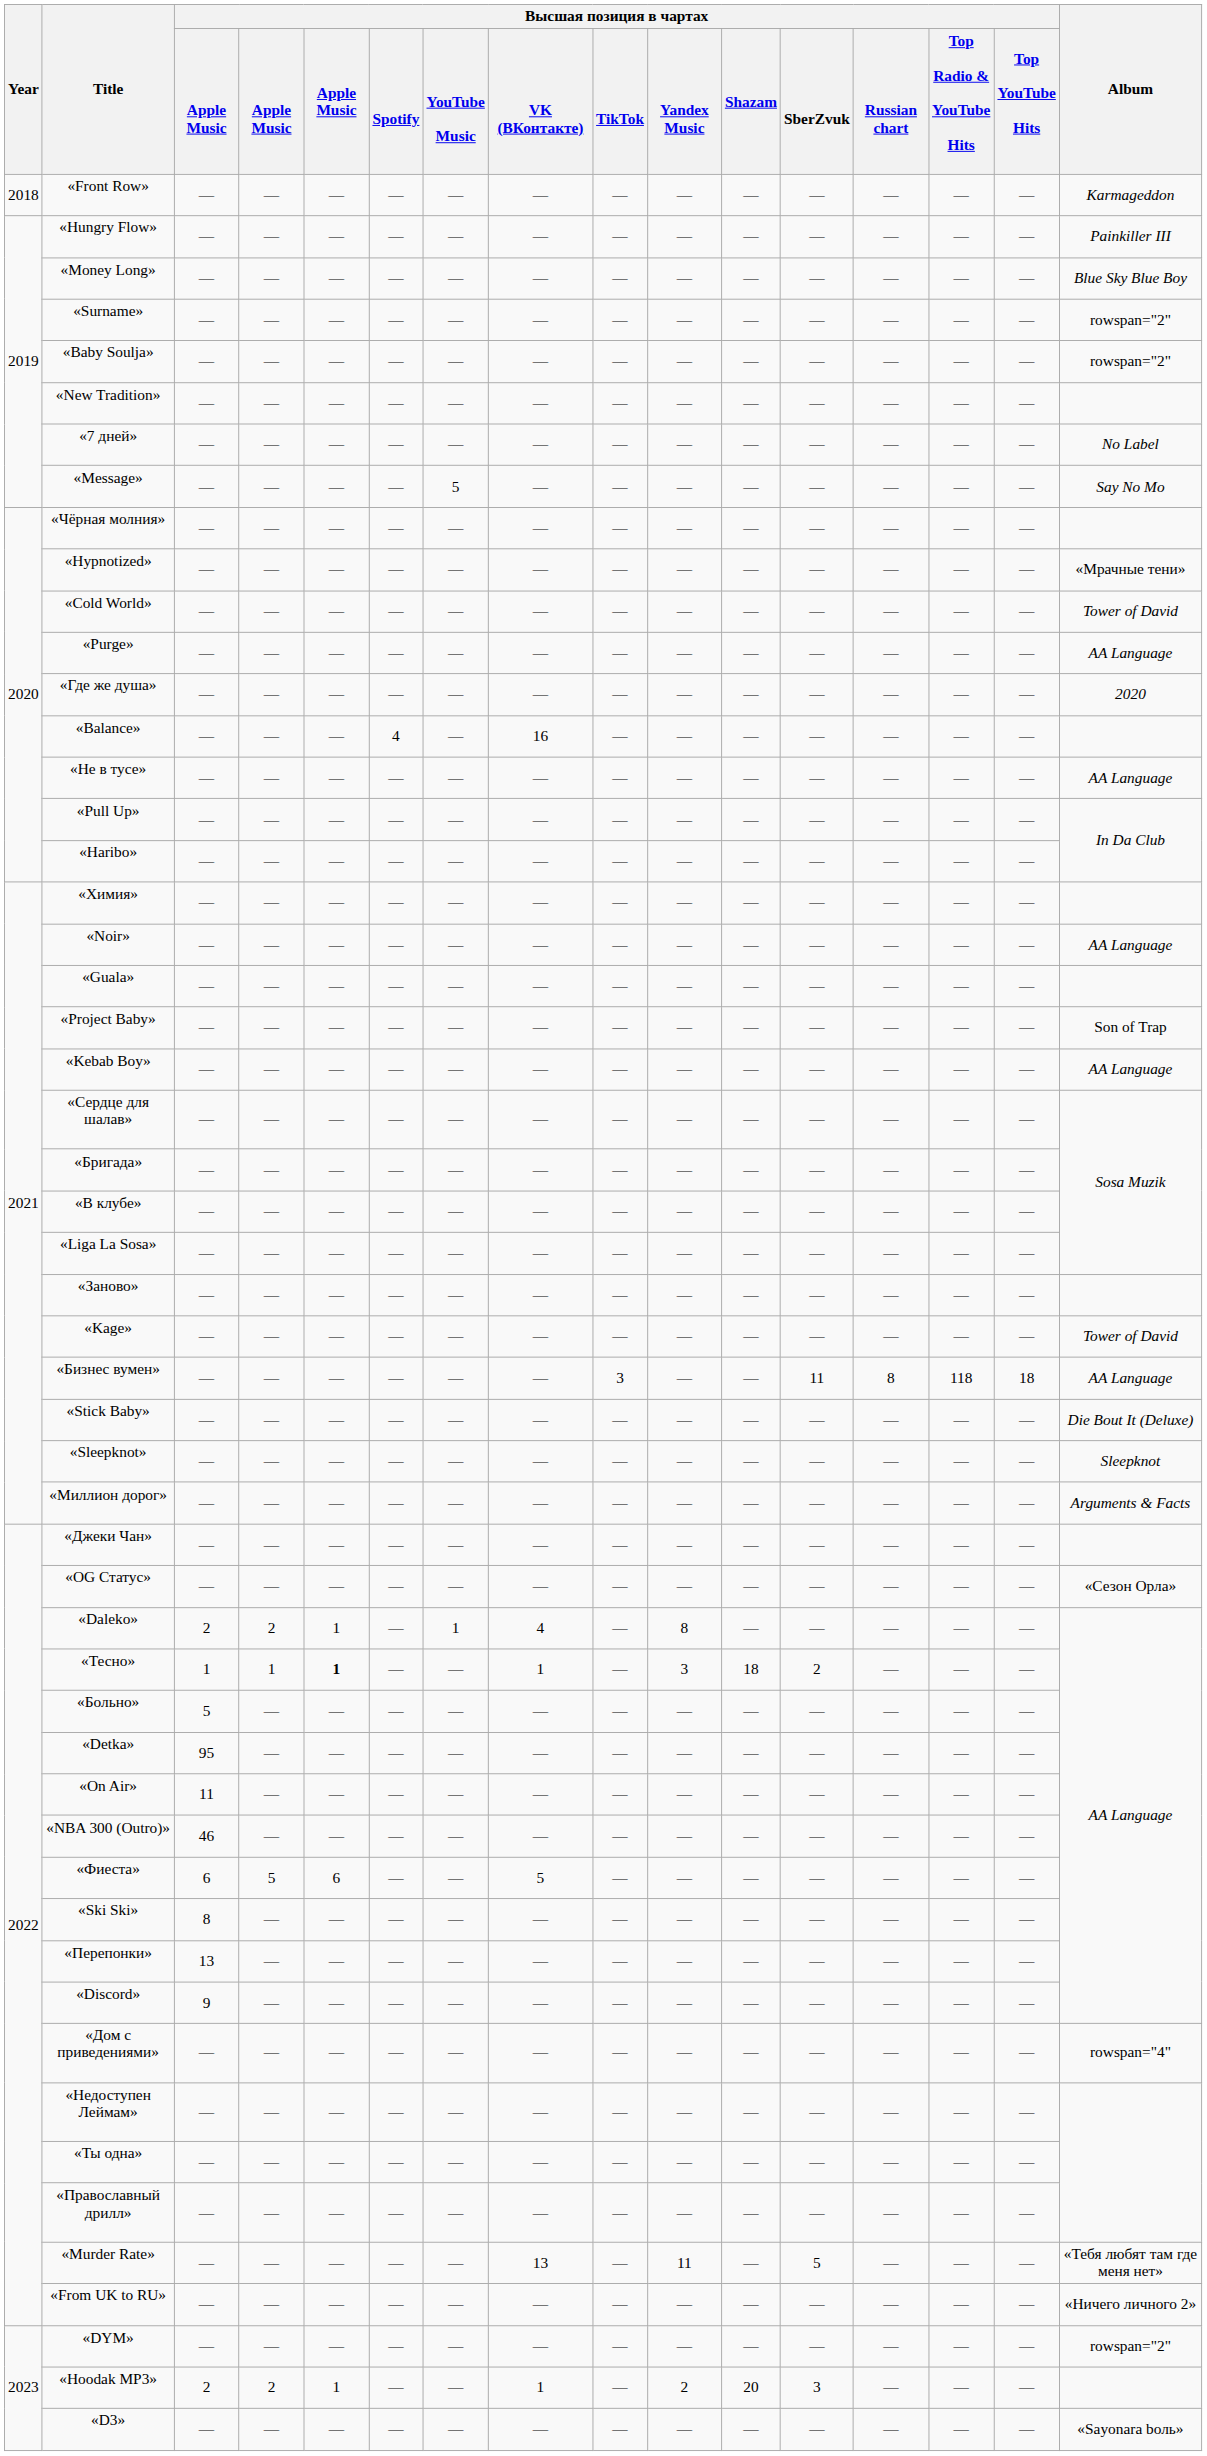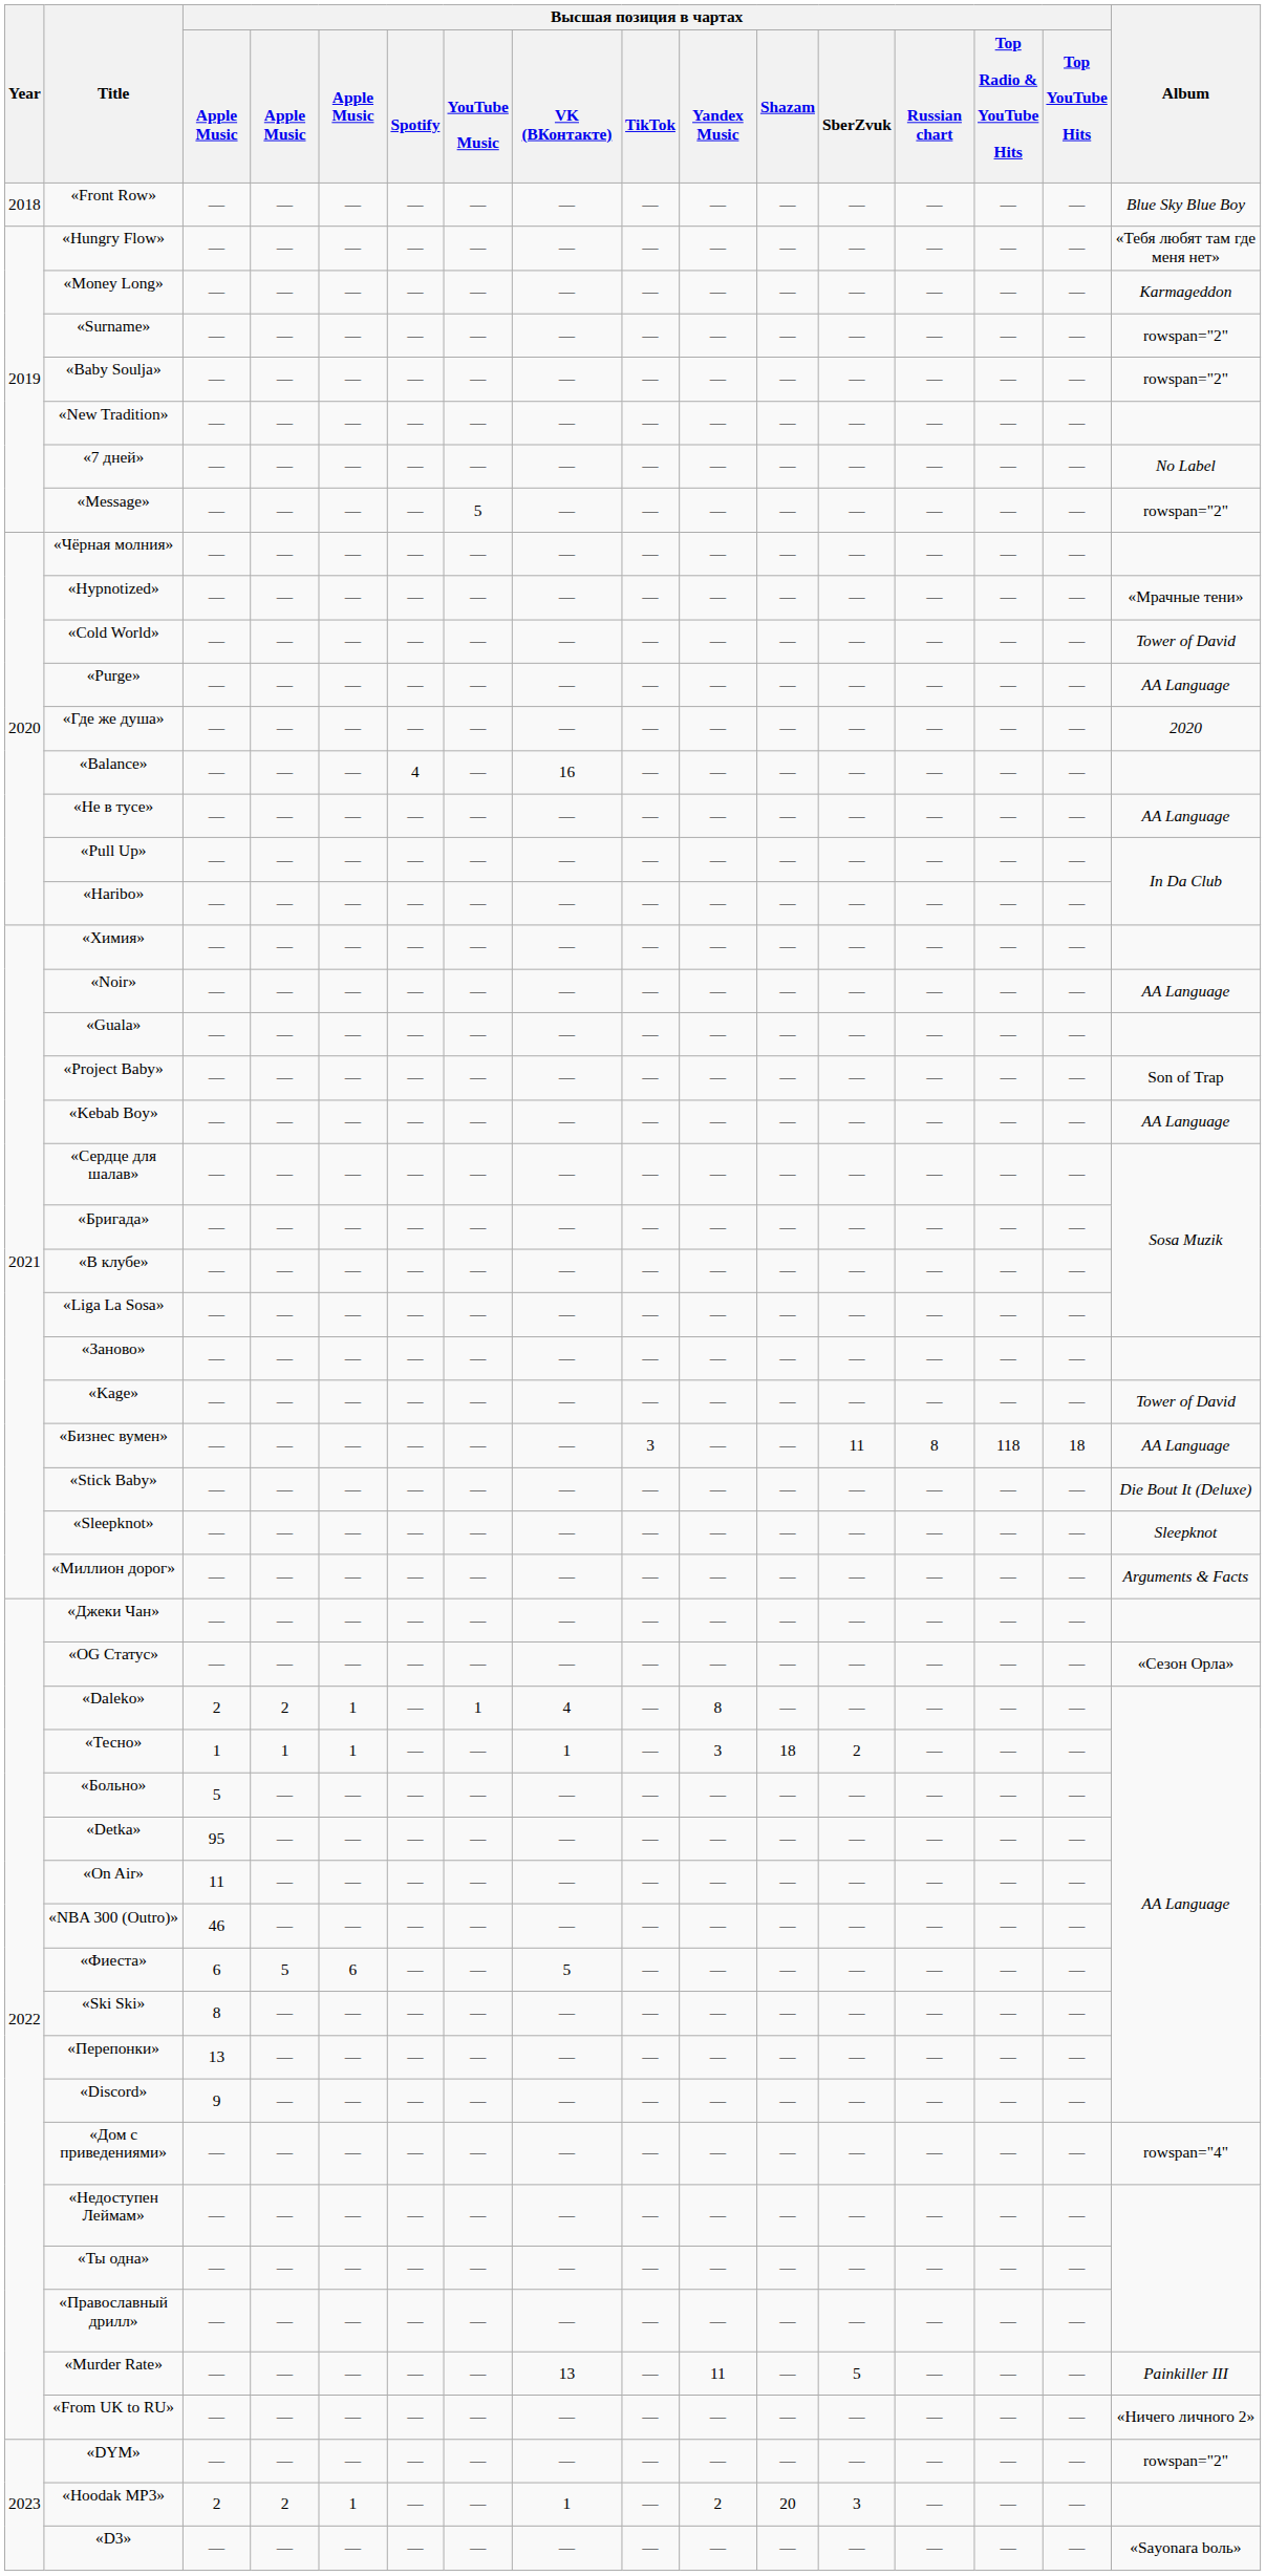«Front Row» | Album: Karmageddon -> Blue Sky Blue Boy
«Hungry Flow» | Album: Painkiller III -> «Тебя любят там где меня нет»
«Money Long» | Album: Blue Sky Blue Boy -> Karmageddon
«Message» | Album: Say No Mo -> rowspan="2"
«Тесно» | column 5: bold -> normal
«Murder Rate» | Album: «Тебя любят там где меня нет» -> Painkiller III
